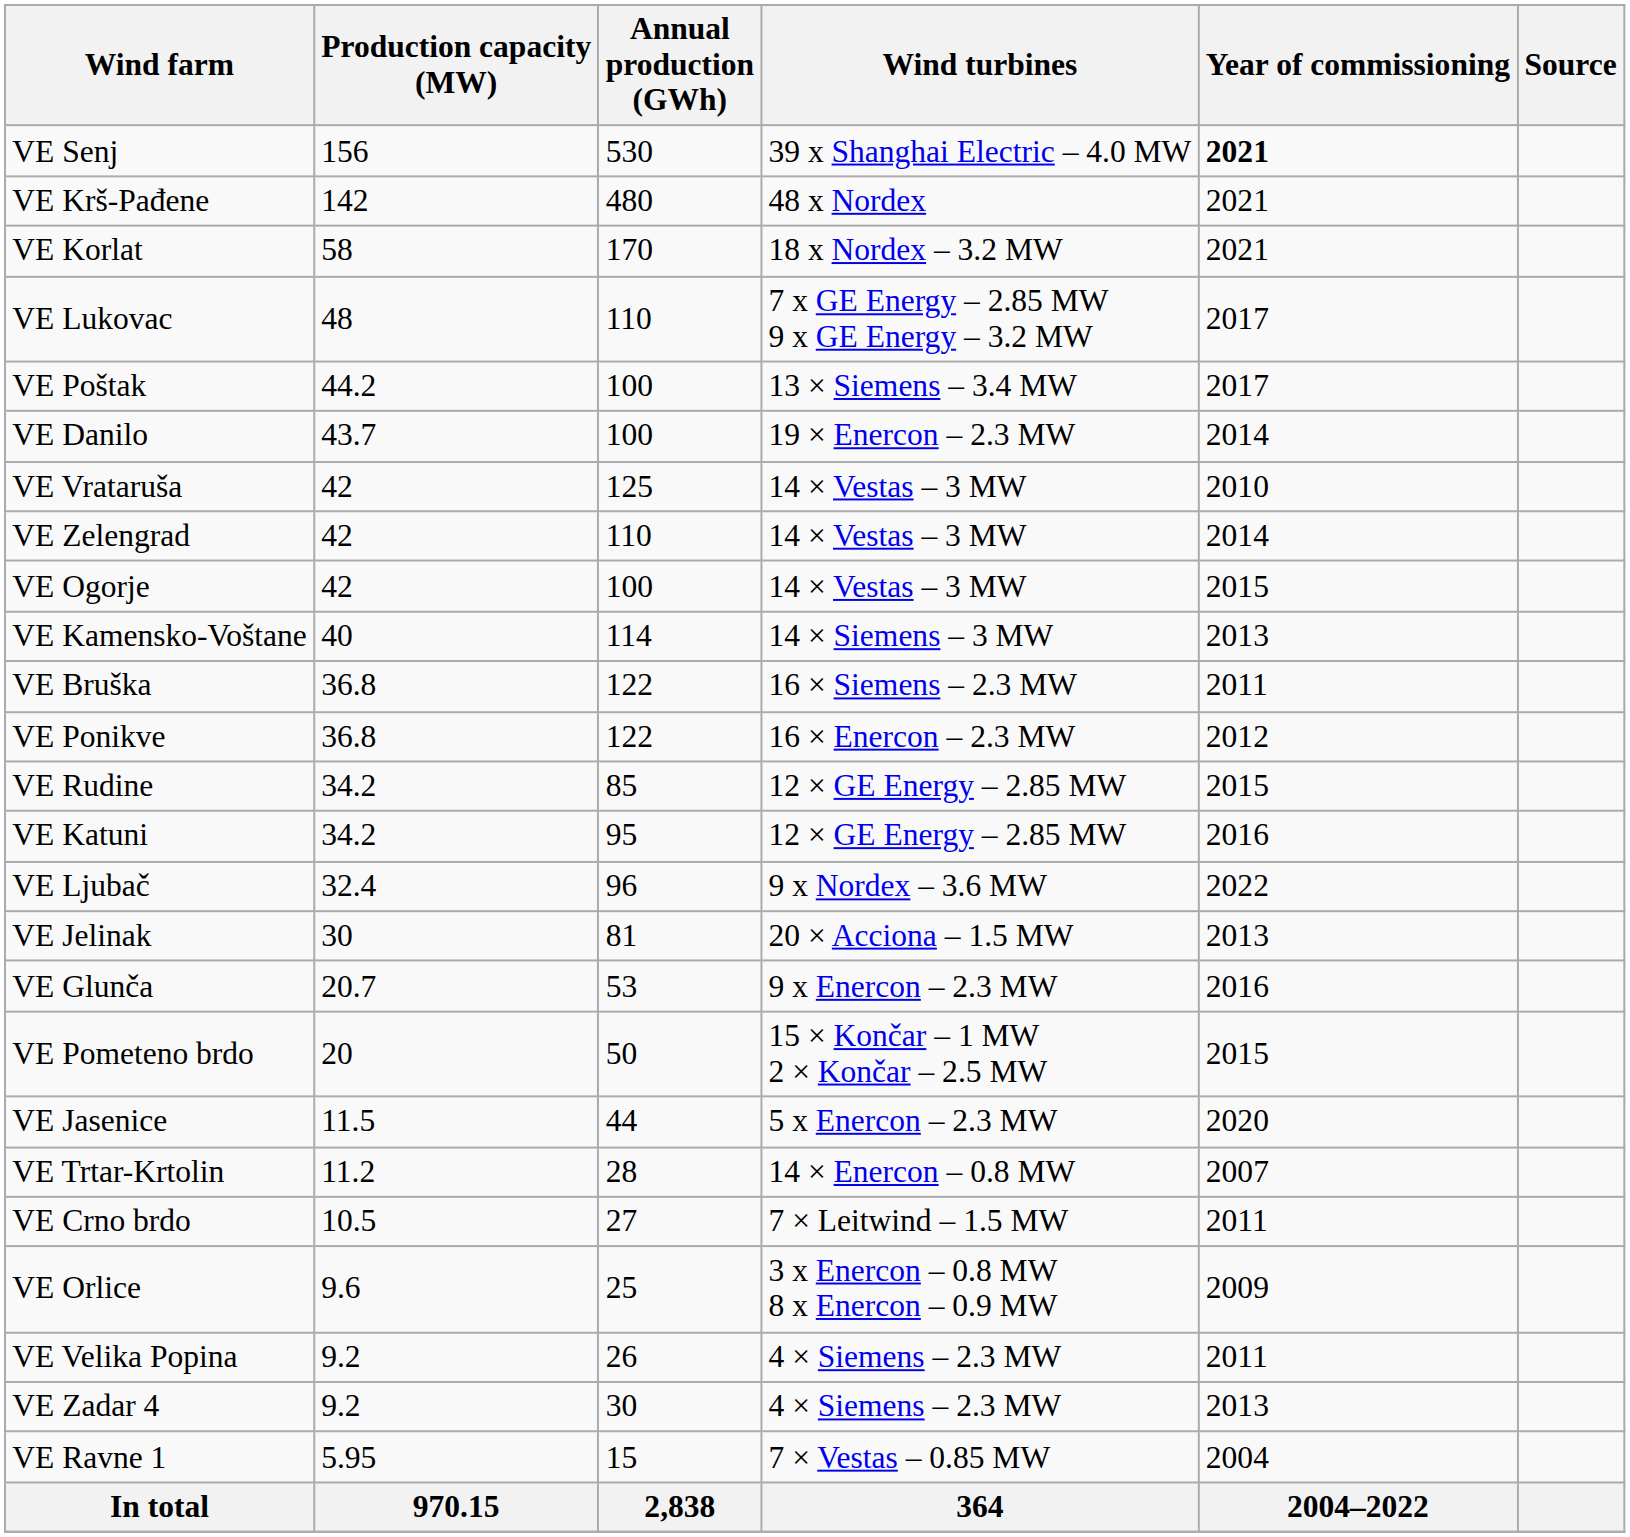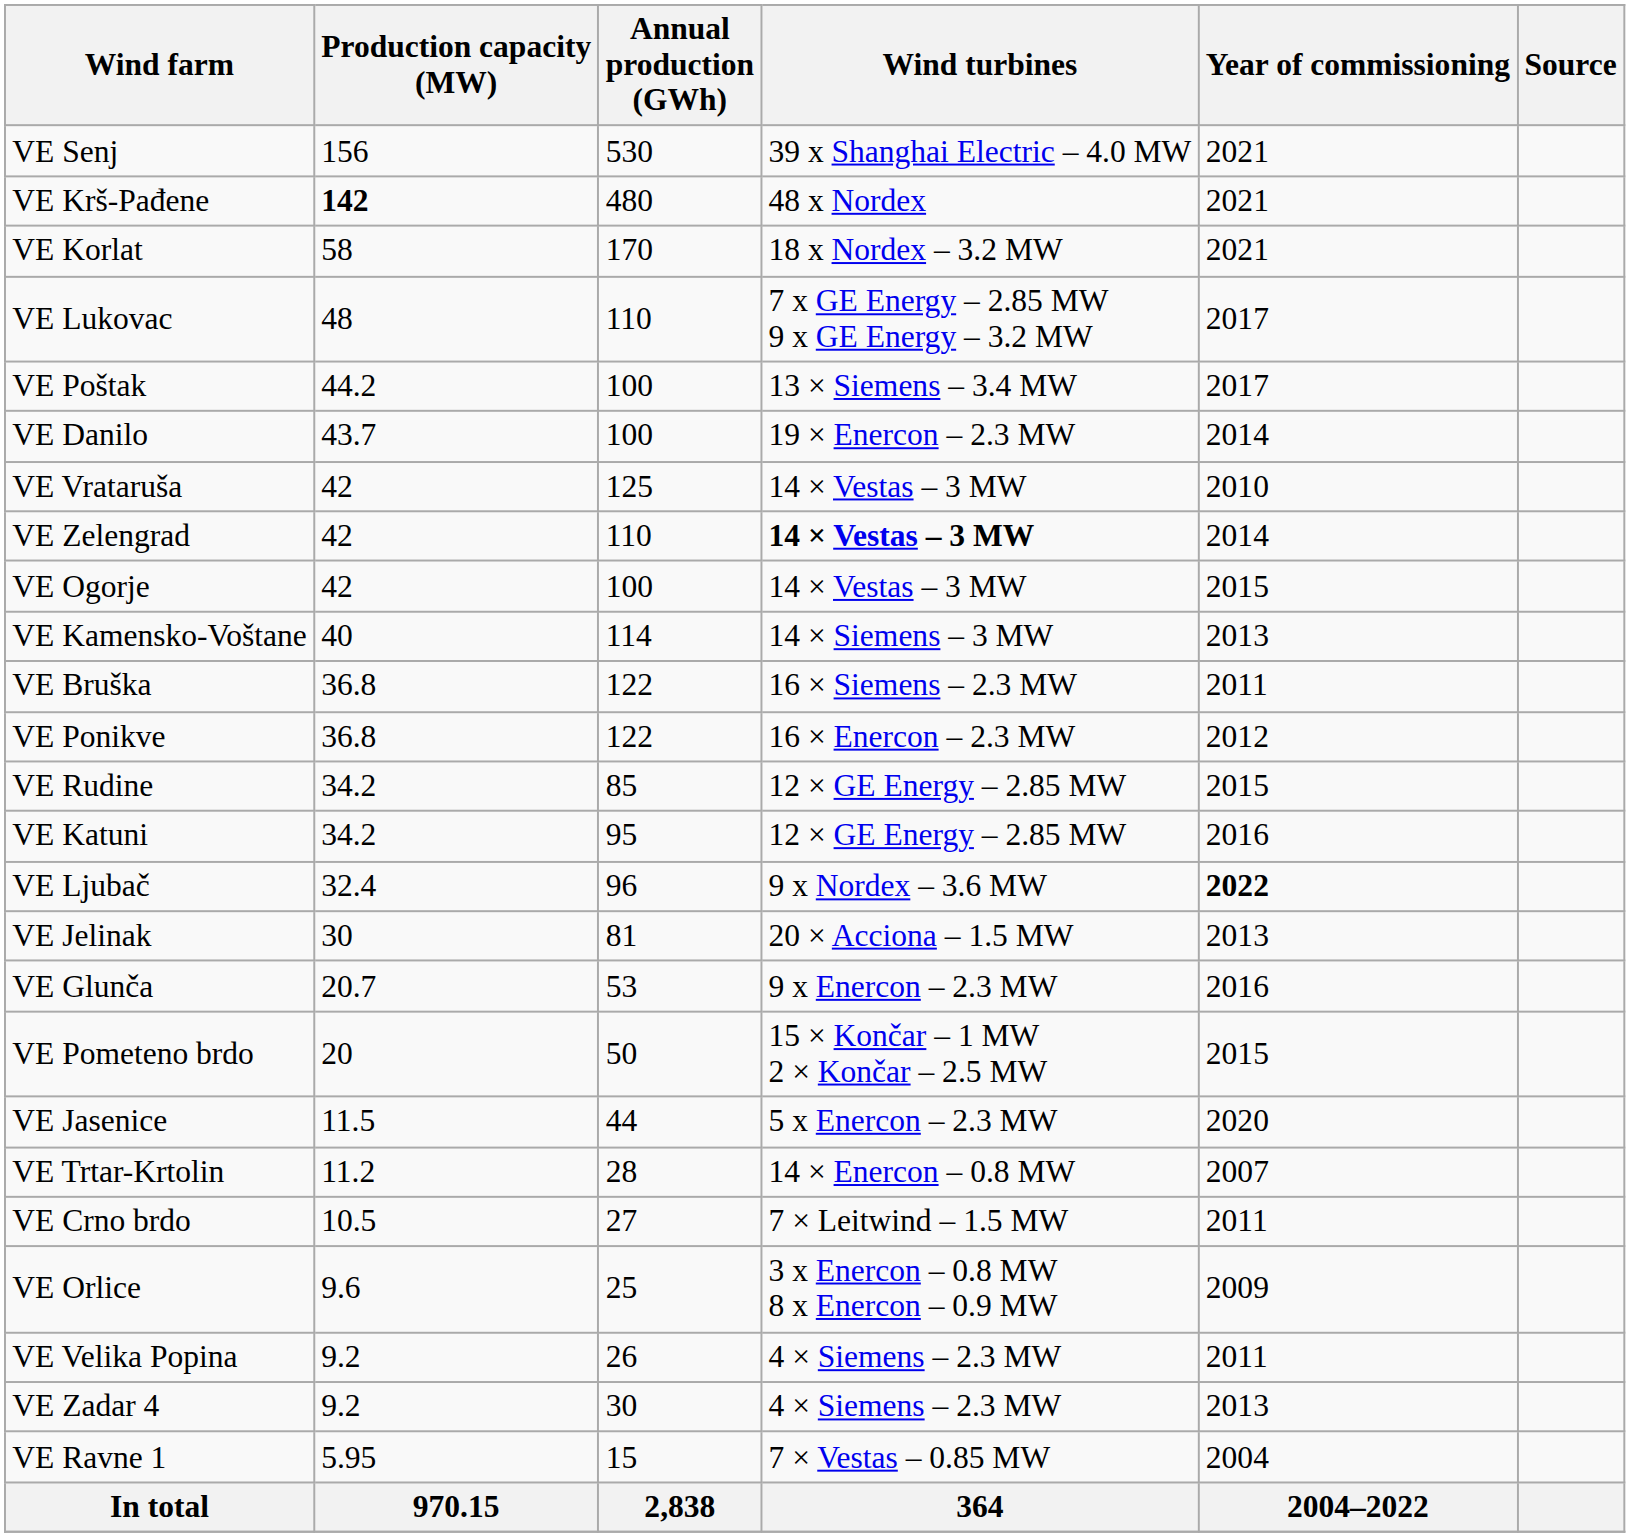VE Senj | Year of commissioning: bold -> normal
VE Krš-Pađene | Production capacity (MW): normal -> bold
VE Zelengrad | Wind turbines: normal -> bold
VE Ljubač | Year of commissioning: normal -> bold
